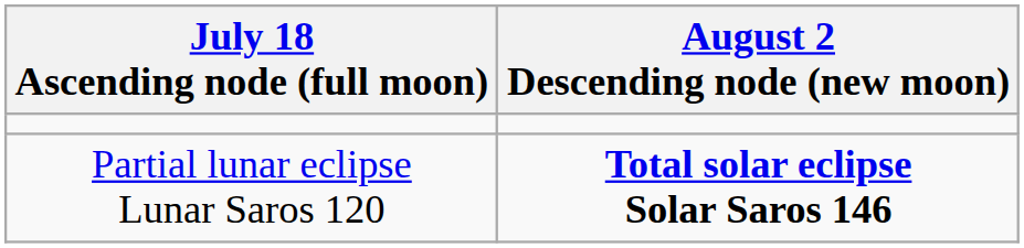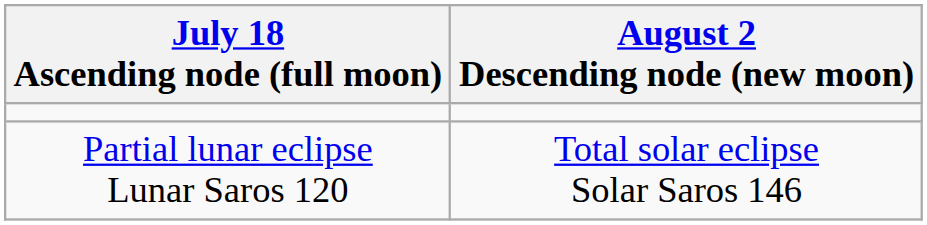row 3 | August 2 Descending node (new moon): bold -> normal
